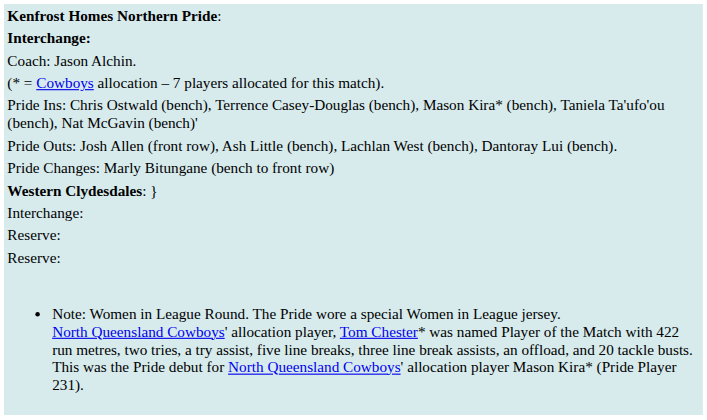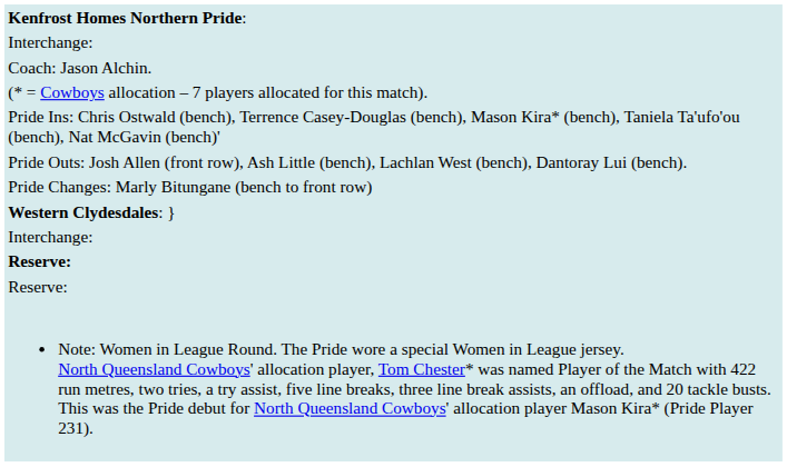row 2 | column 1: bold -> normal
row 10 | column 1: normal -> bold
